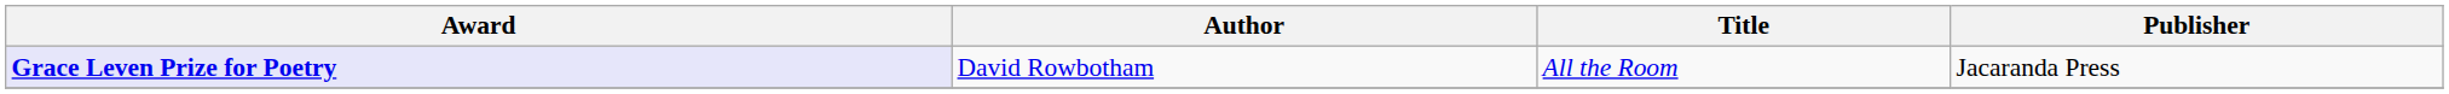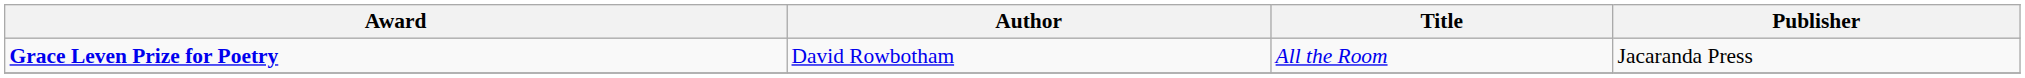row 2 | Award: lavender background -> no background
